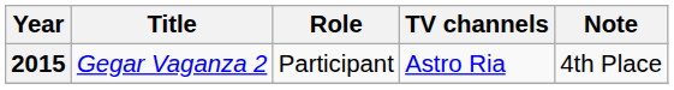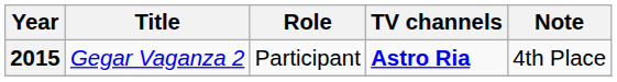2015 | TV channels: normal -> bold
